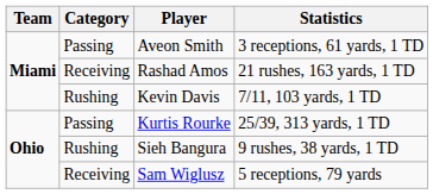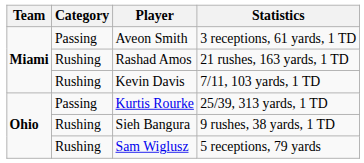Rashad Amos | Category: Receiving -> Rushing
Sam Wiglusz | Category: Receiving -> Rushing
